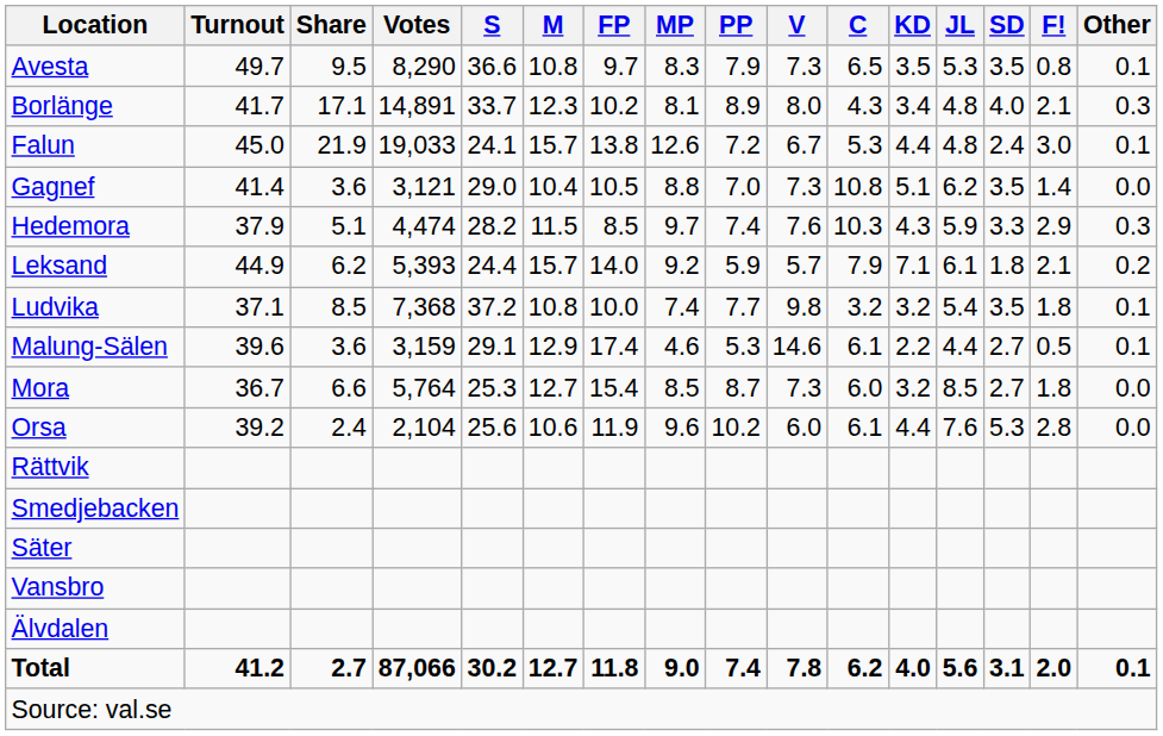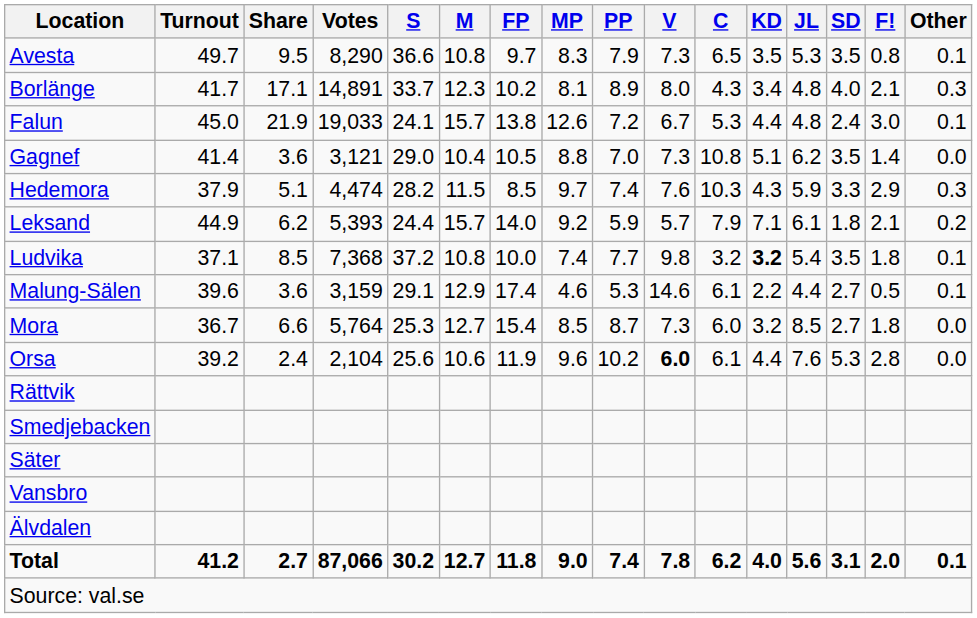Ludvika | KD: normal -> bold
Orsa | V: normal -> bold
